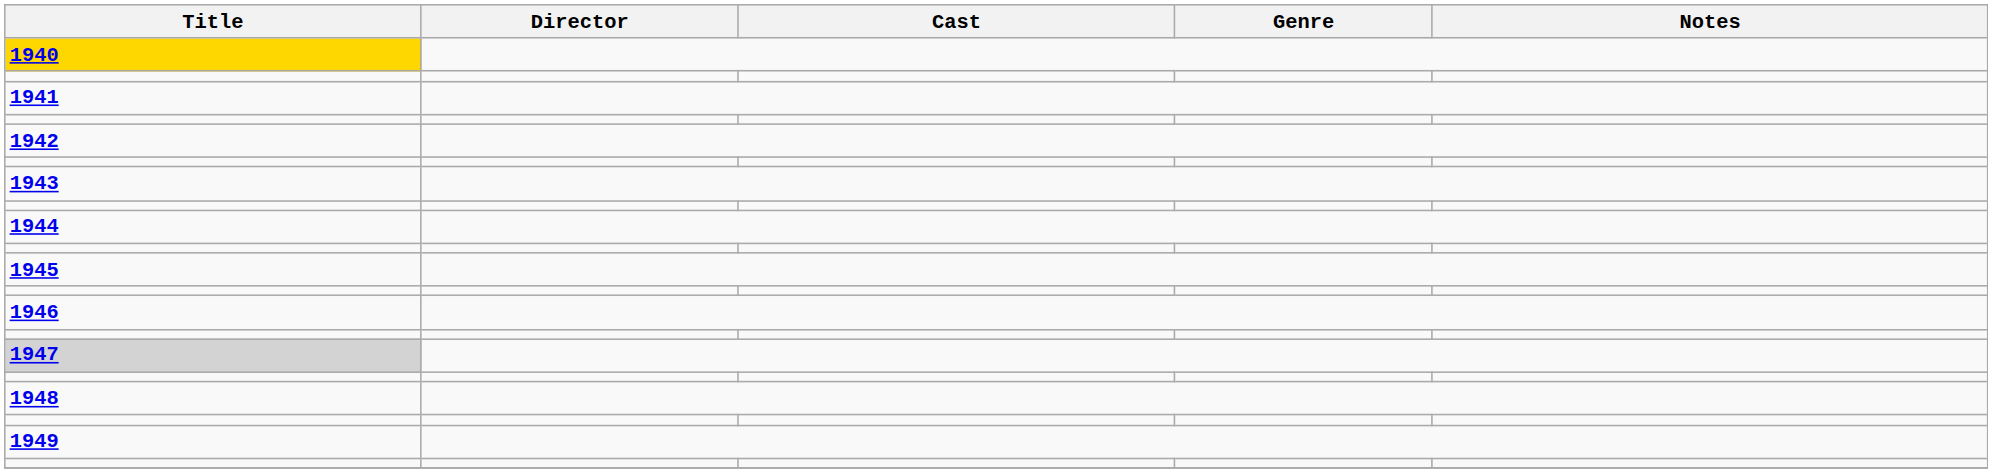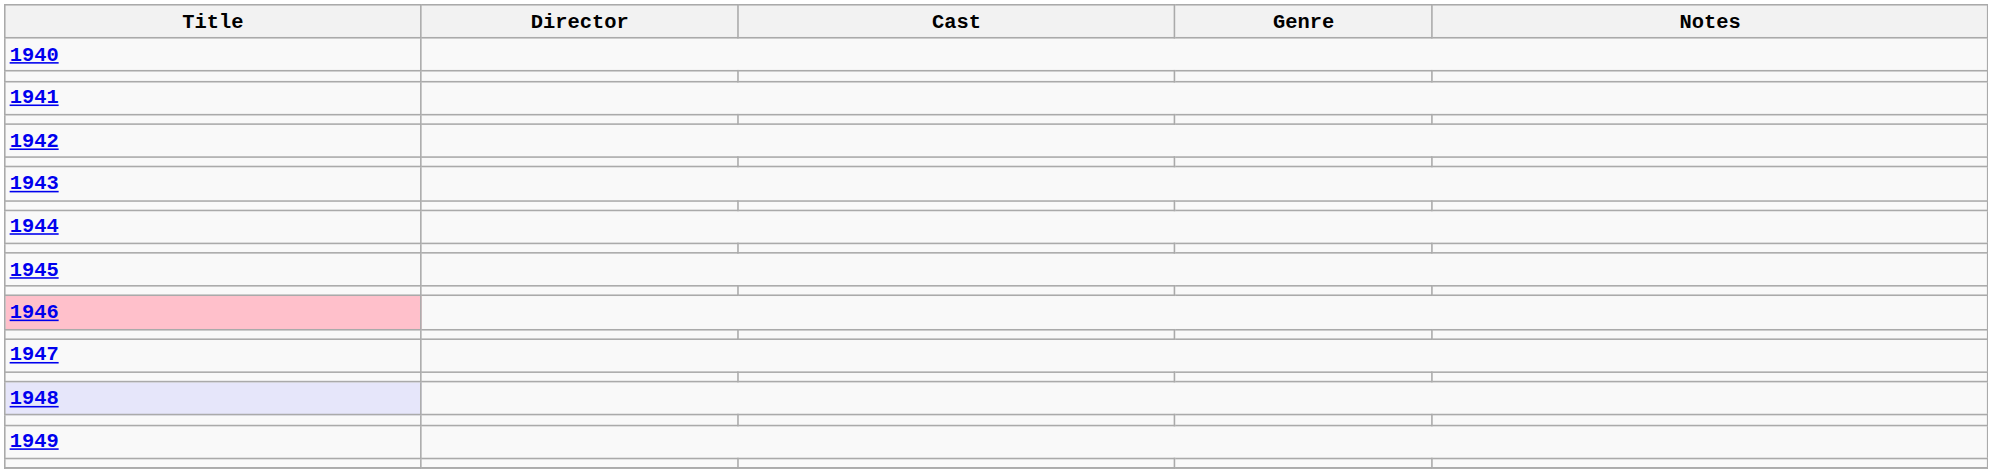1940 | Title: gold background -> no background
1946 | Title: no background -> pink background
1947 | Title: lightgrey background -> no background
1948 | Title: no background -> lavender background
